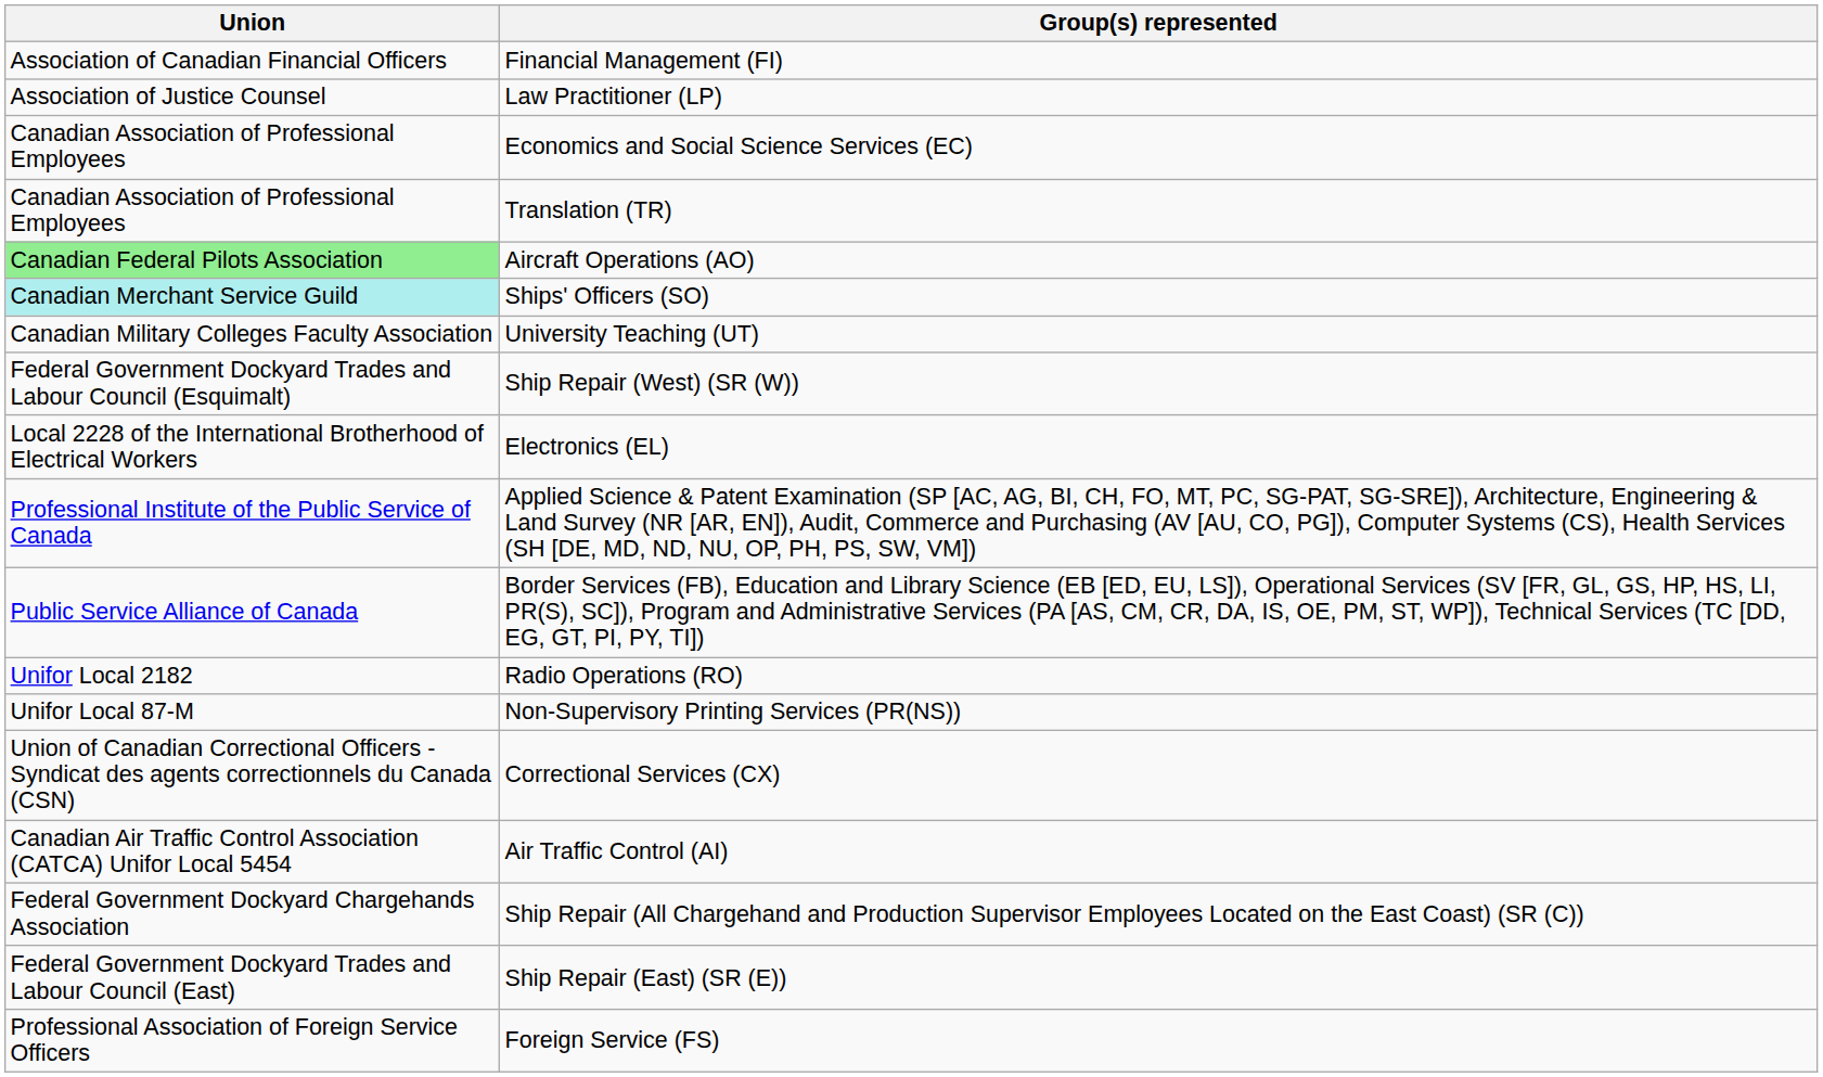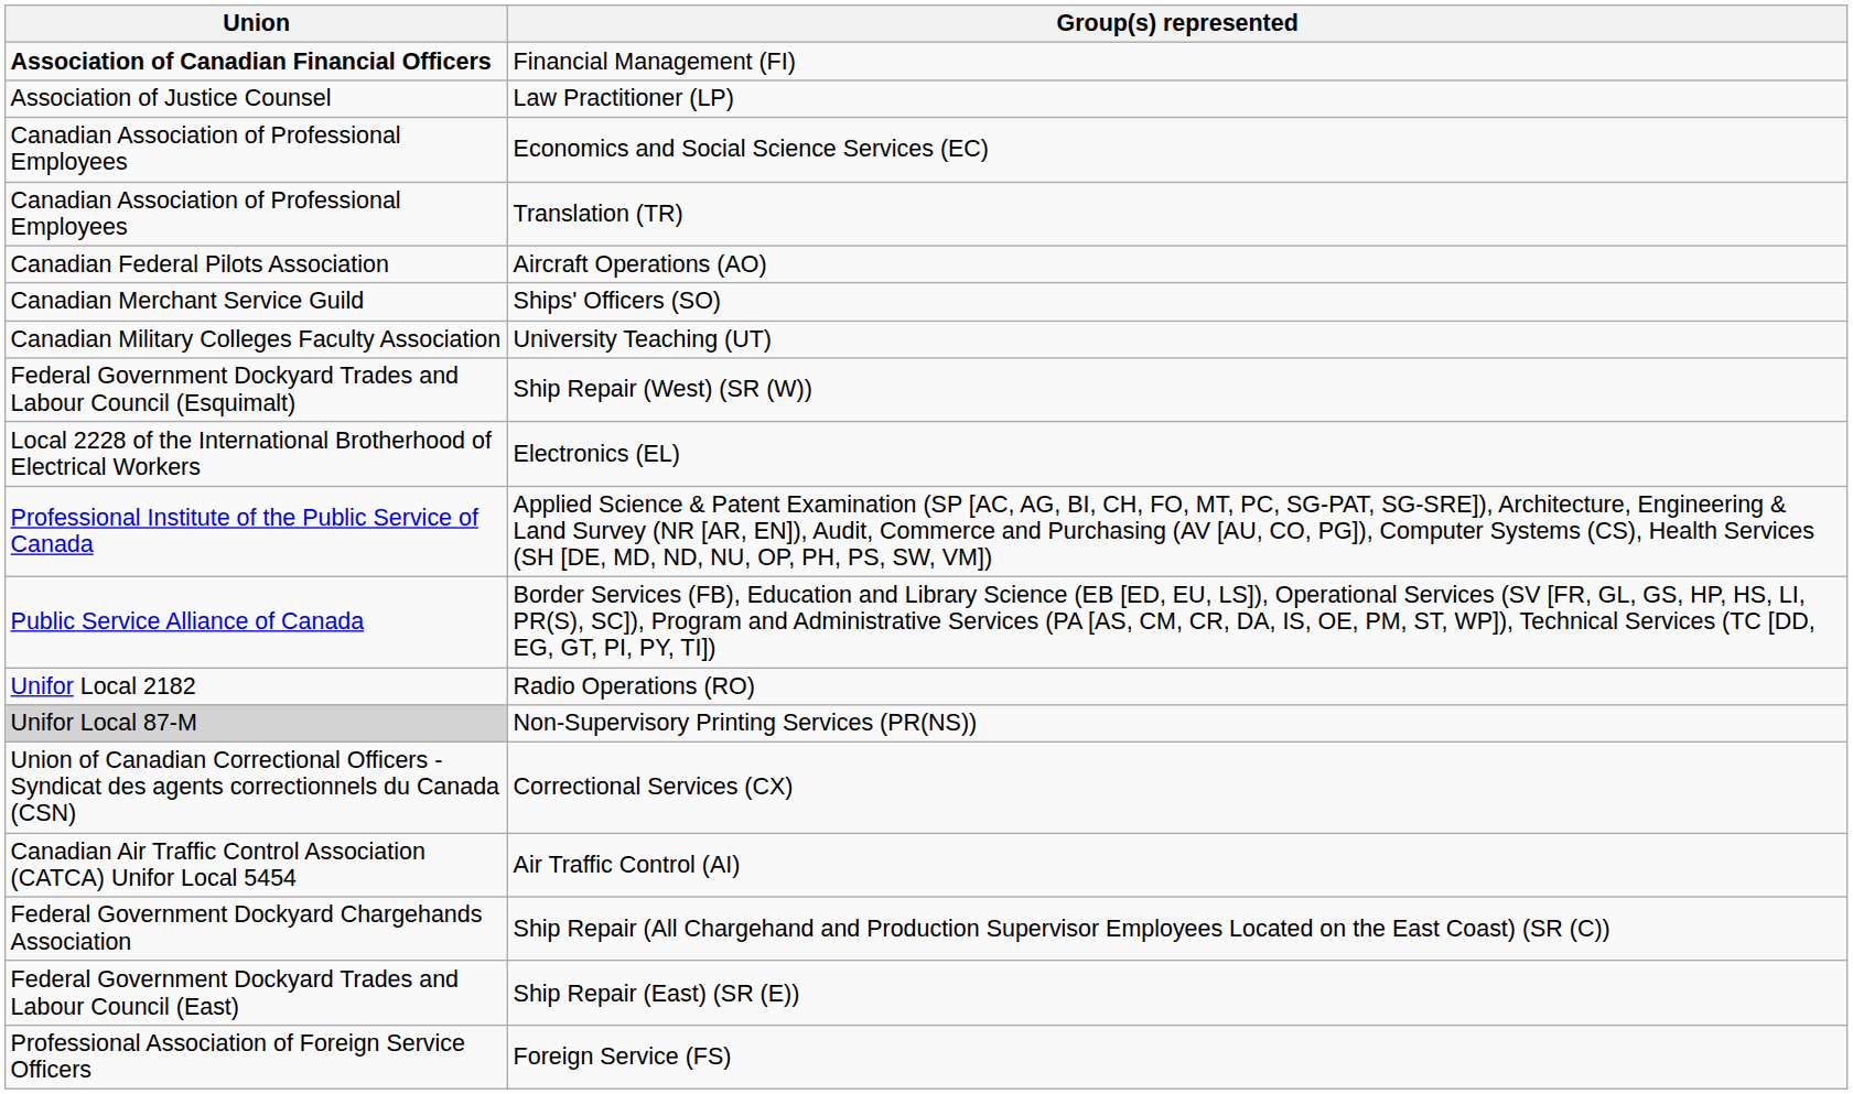Financial Management (FI) | Union: normal -> bold
Aircraft Operations (AO) | Union: lightgreen background -> no background
Ships' Officers (SO) | Union: paleturquoise background -> no background
Non-Supervisory Printing Services (PR(NS)) | Union: no background -> lightgrey background
